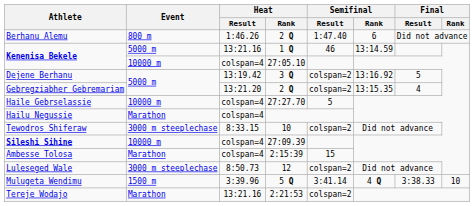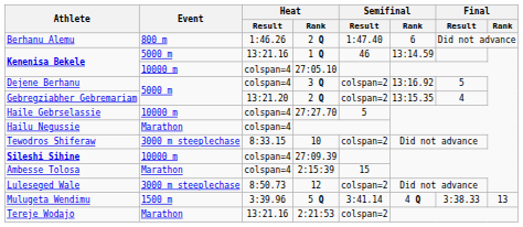Dejene Berhanu | Heat / Result: 13:19.42 -> colspan=4
Mulugeta Wendimu | Final / Rank: 10 -> 13
